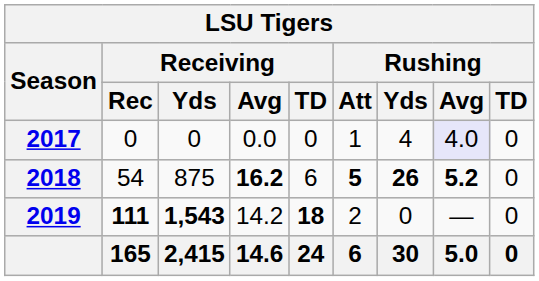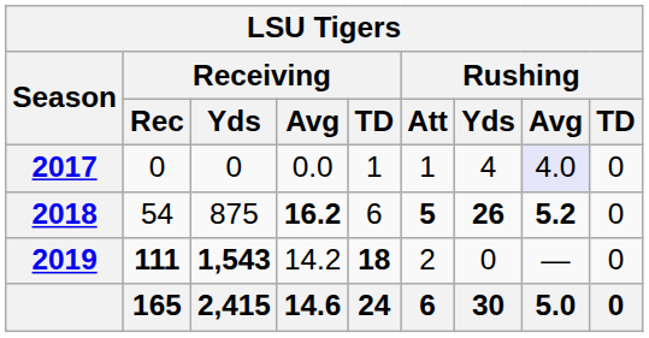2017 | Receiving / TD: 0 -> 1
